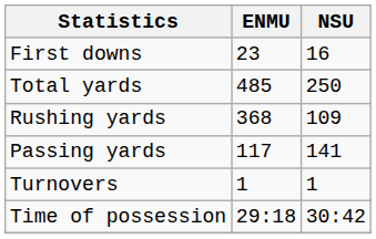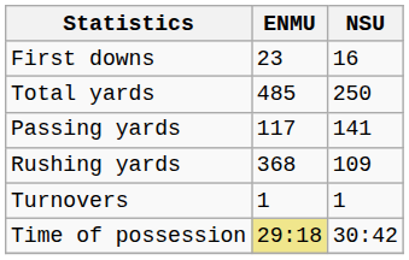rows swapped: Rushing yards <-> Passing yards
Time of possession | ENMU: no background -> khaki background
